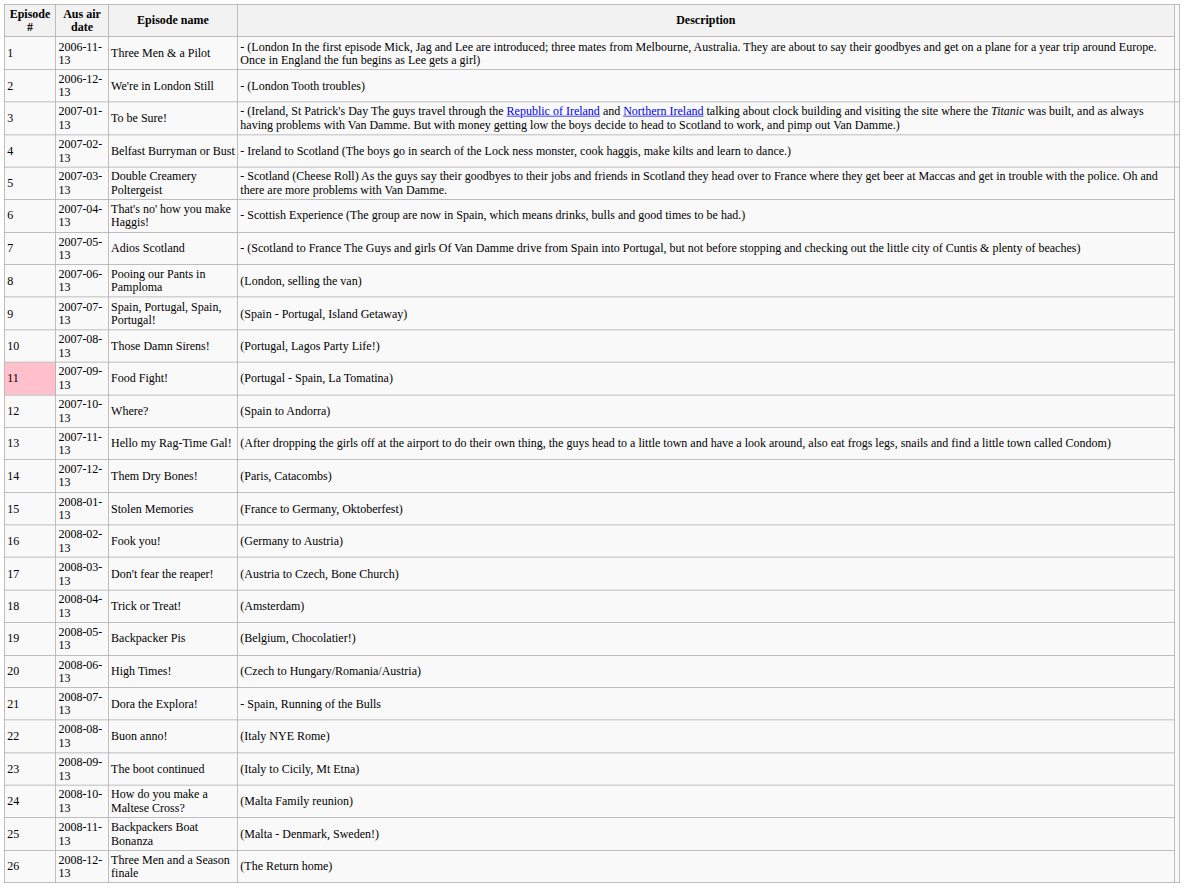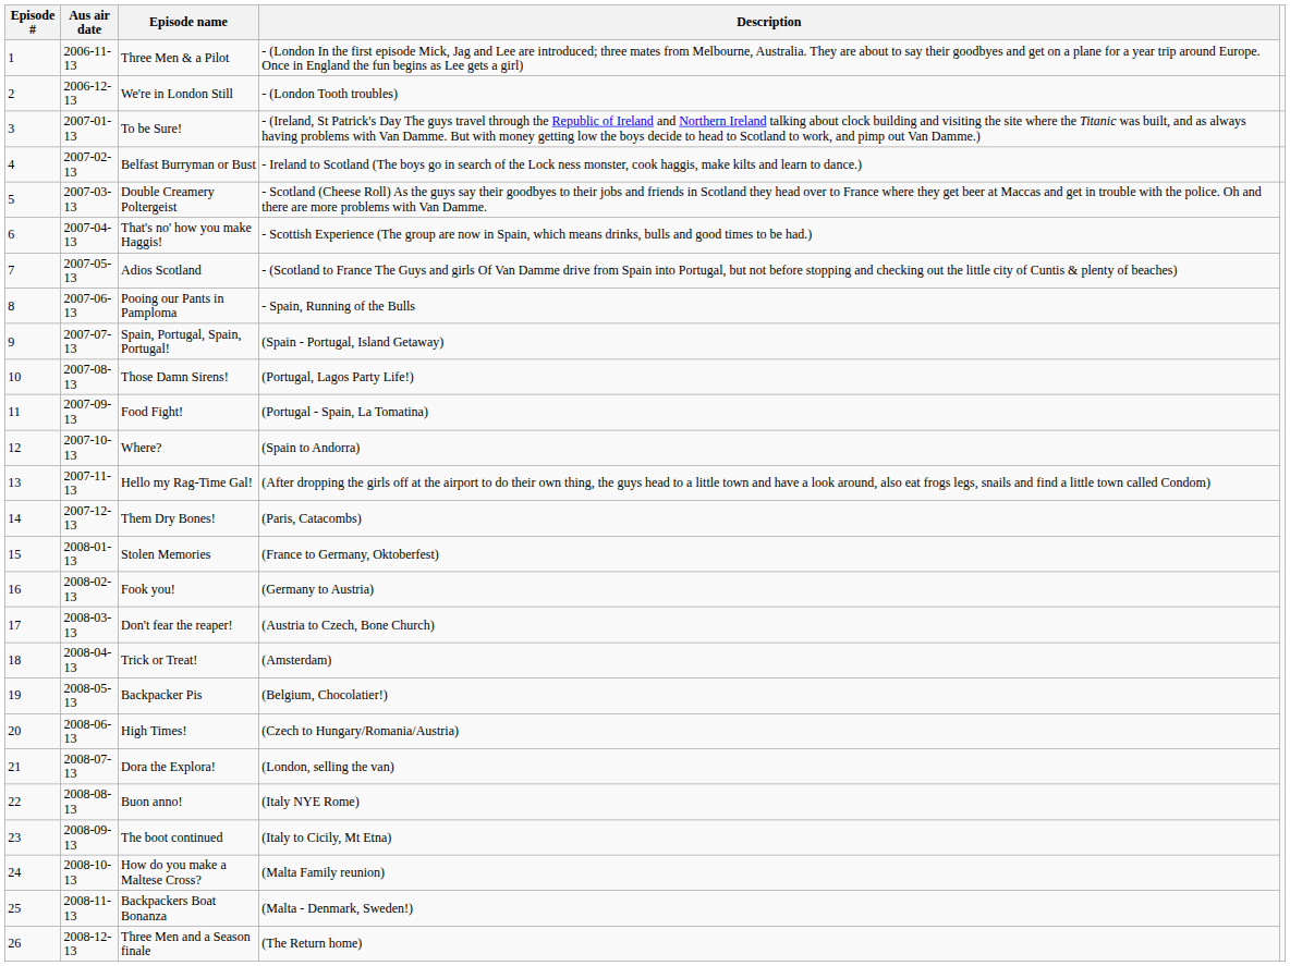Pooing our Pants in Pamploma | Description: (London, selling the van) -> - Spain, Running of the Bulls
Food Fight! | Episode #: pink background -> no background
Dora the Explora! | Description: - Spain, Running of the Bulls -> (London, selling the van)
